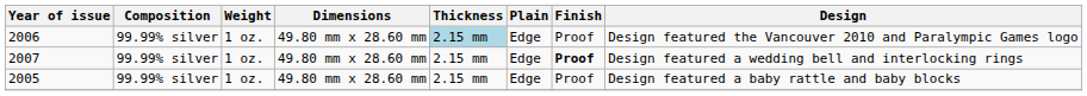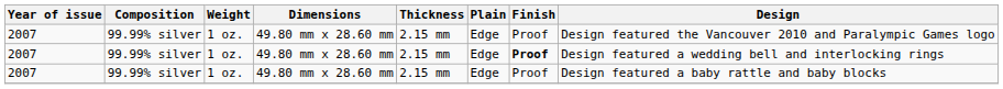row 2 | Year of issue: 2006 -> 2007
row 2 | Thickness: lightblue background -> no background
row 4 | Year of issue: 2005 -> 2007
